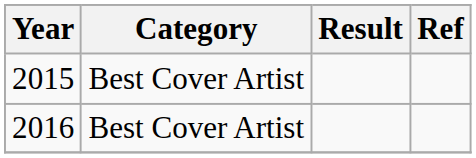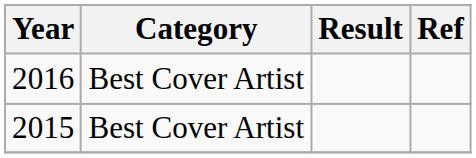rows swapped: 2015 <-> 2016
